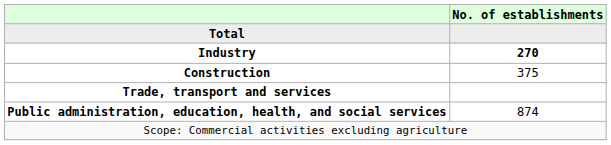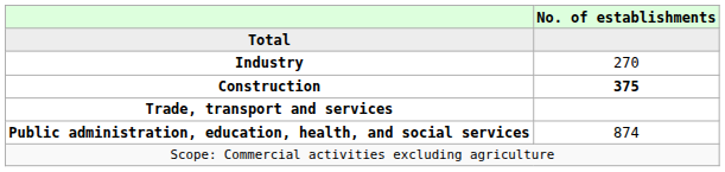Industry | No. of establishments: bold -> normal
Construction | No. of establishments: normal -> bold
